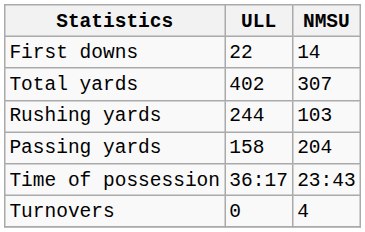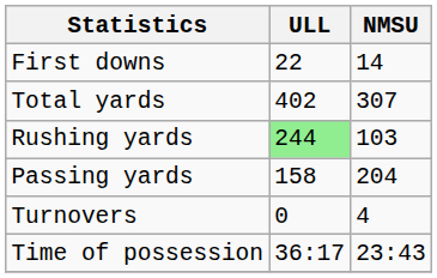Rushing yards | ULL: no background -> lightgreen background
rows swapped: Turnovers <-> Time of possession
